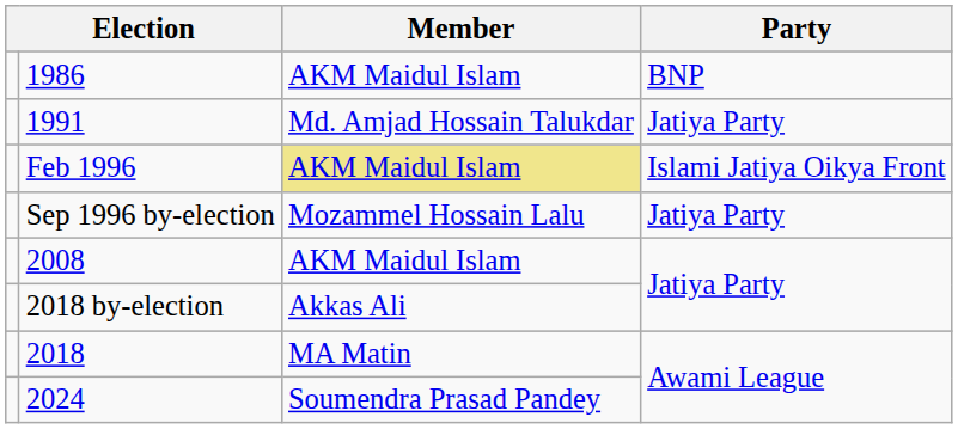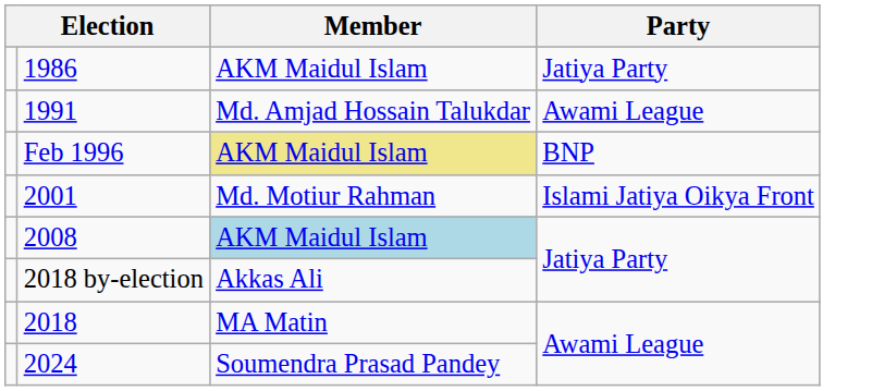1986 | Party: BNP -> Jatiya Party
1991 | Party: Jatiya Party -> Awami League
Feb 1996 | Party: Islami Jatiya Oikya Front -> BNP
- row: Sep 1996 by-election | Mozammel Hossain Lalu | Jatiya Party
+ row: 2001 | Md. Motiur Rahman | Islami Jatiya Oikya Front
2008 | Member: no background -> lightblue background
